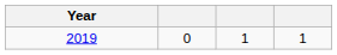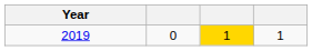2019 | column 3: no background -> gold background
